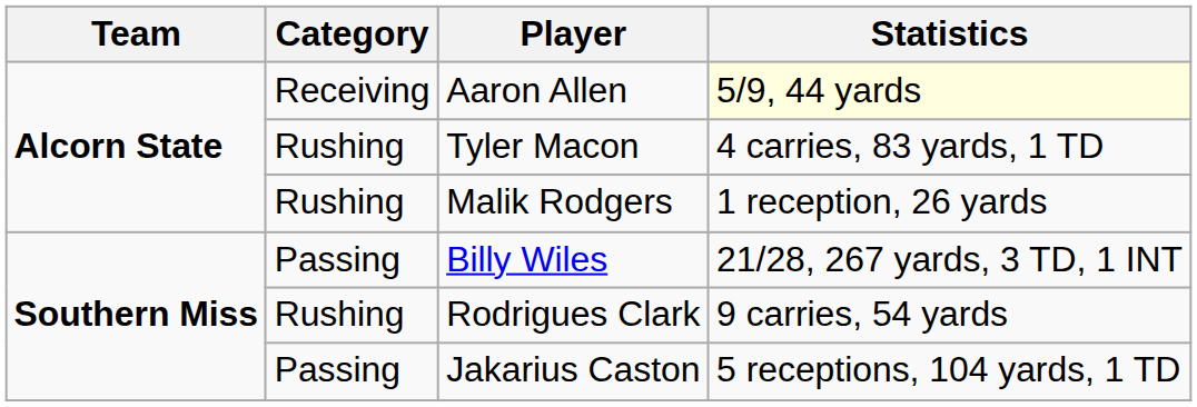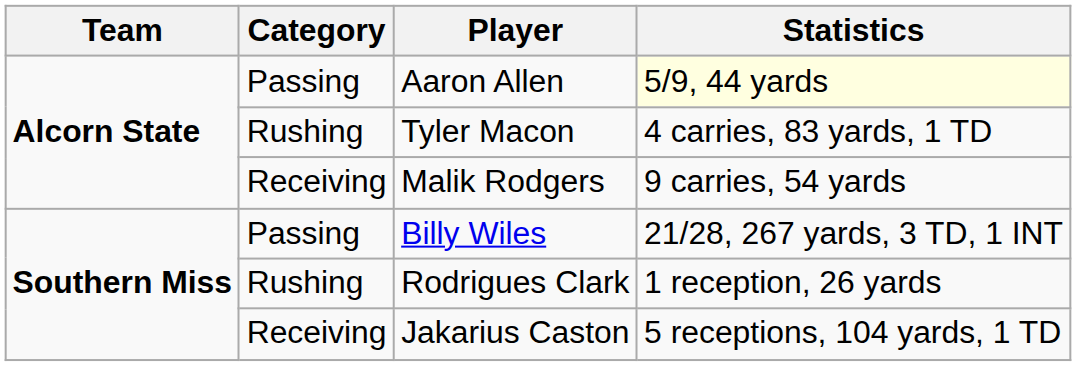Aaron Allen | Category: Receiving -> Passing
Malik Rodgers | Category: Rushing -> Receiving
Malik Rodgers | Statistics: 1 reception, 26 yards -> 9 carries, 54 yards
Rodrigues Clark | Statistics: 9 carries, 54 yards -> 1 reception, 26 yards
Jakarius Caston | Category: Passing -> Receiving
